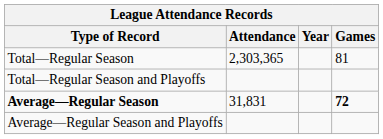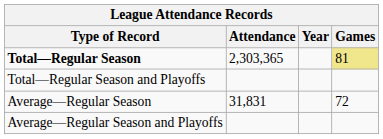row 3 | Type of Record: normal -> bold
row 3 | Games: no background -> khaki background
row 5 | Type of Record: bold -> normal
row 5 | Games: bold -> normal
